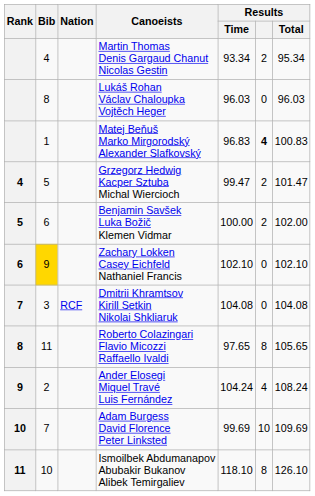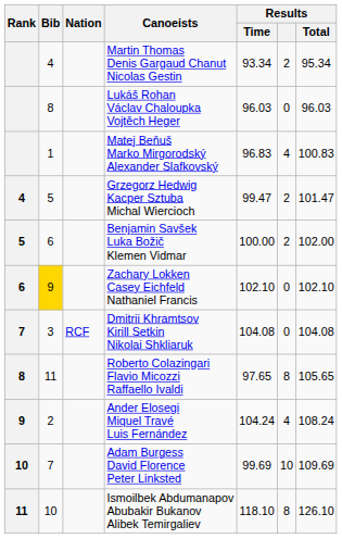Matej Beňuš Marko Mirgorodský Alexander Slafkovský | Results: bold -> normal
